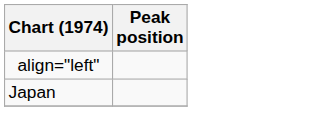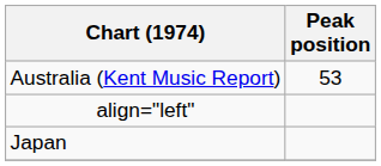+ row: Australia (Kent Music Report) | 53
